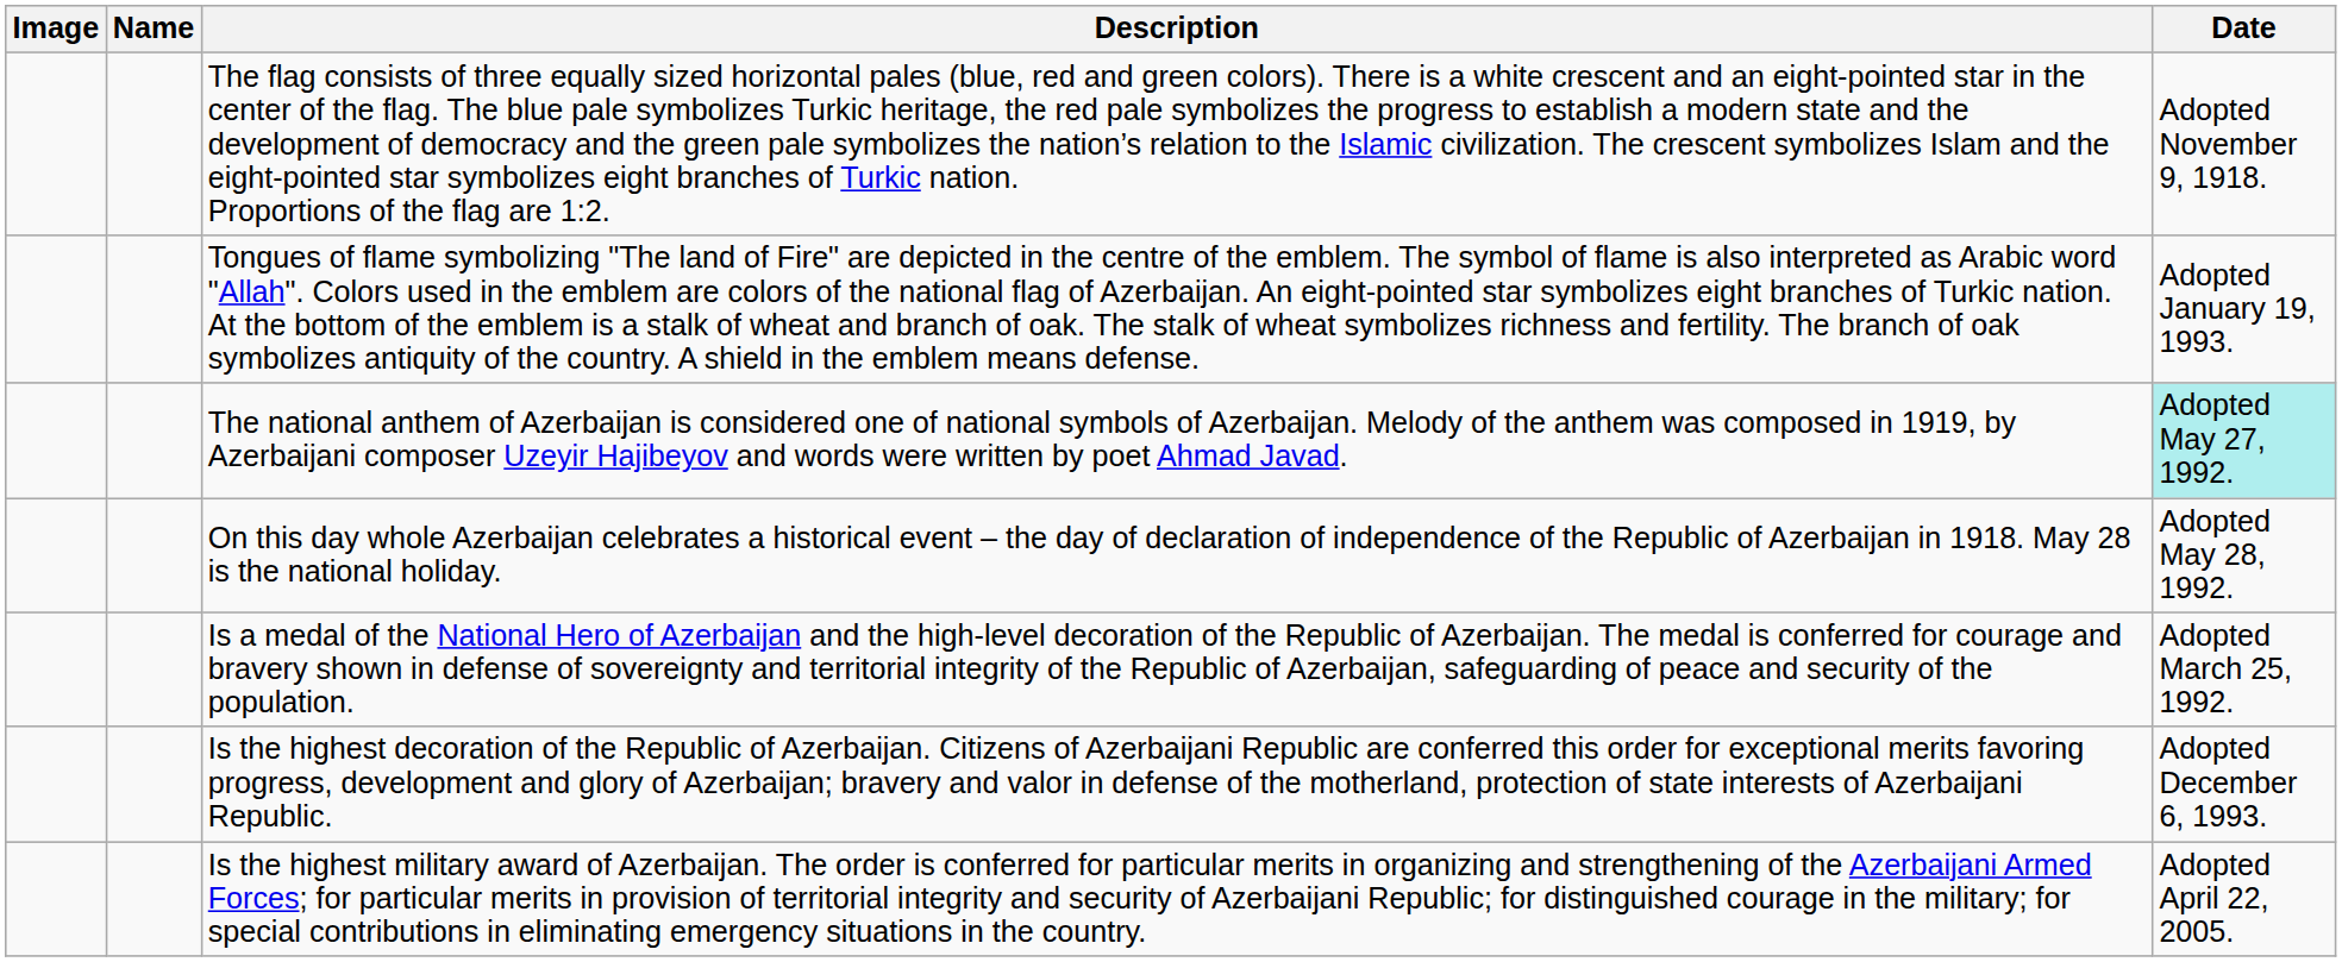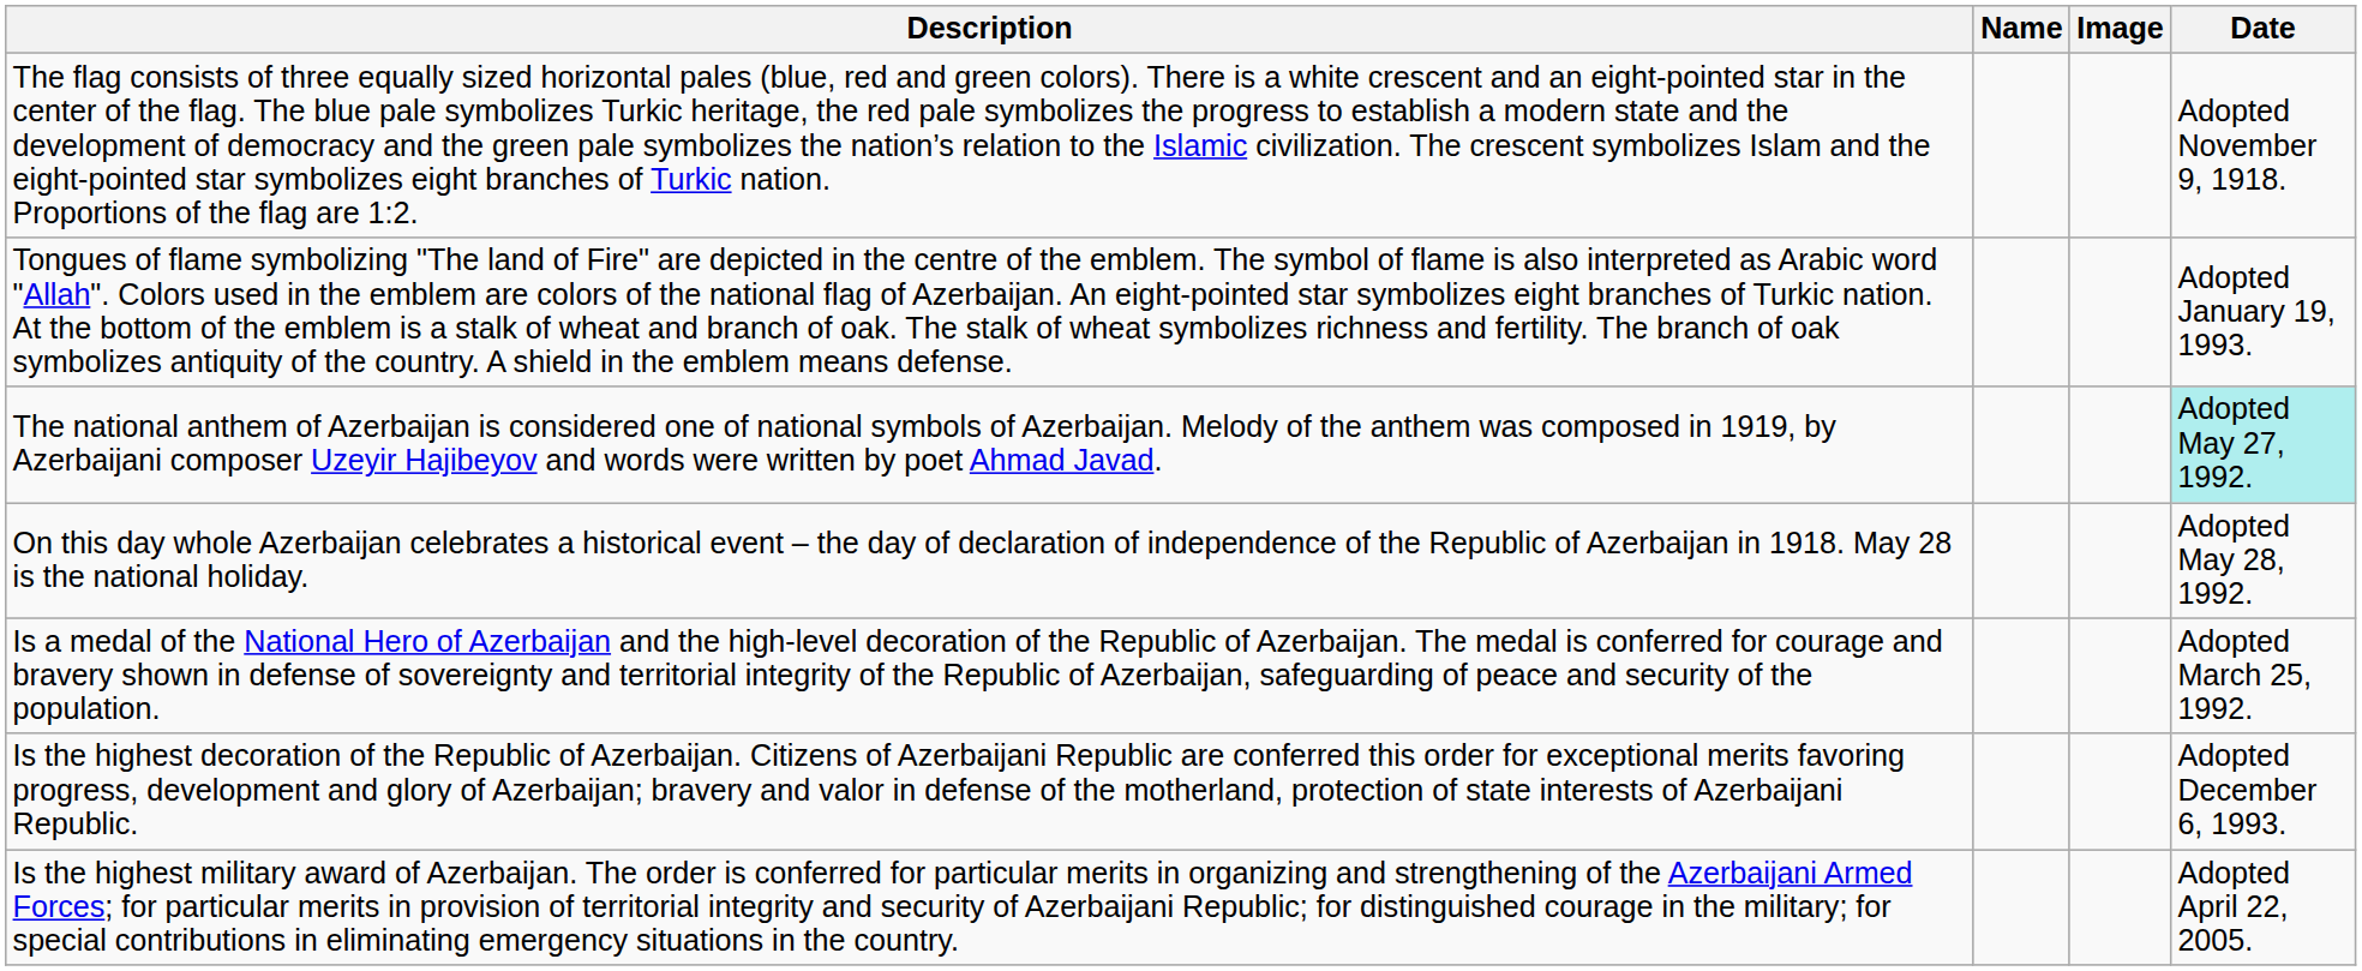columns swapped: Image <-> Description
